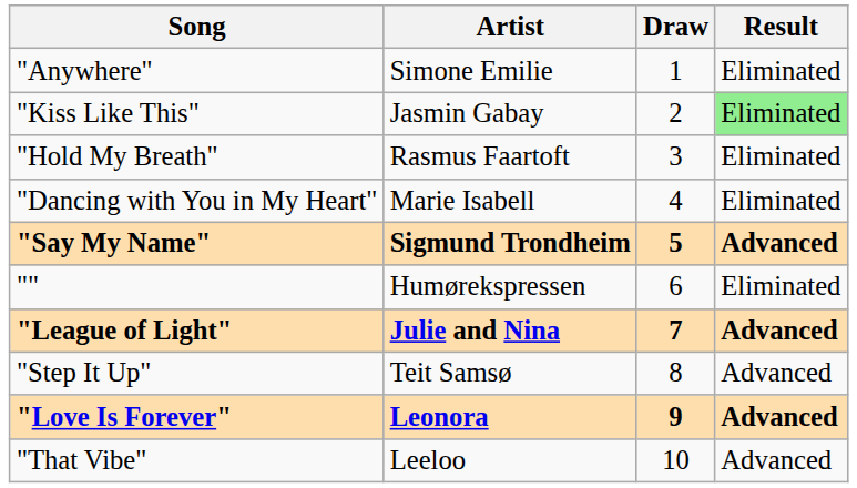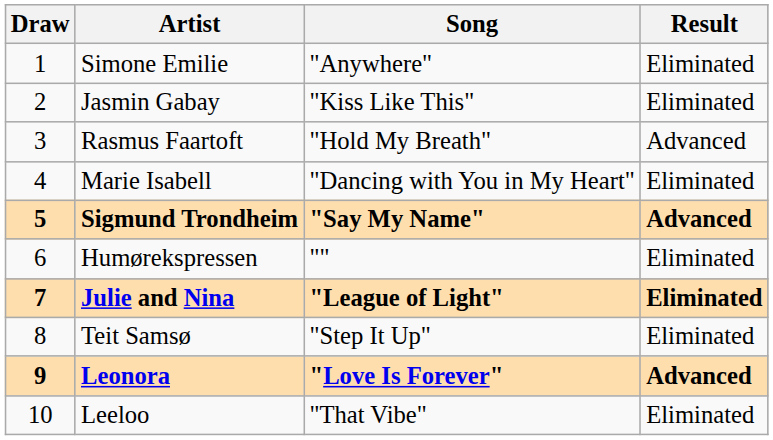columns swapped: Draw <-> Song
Jasmin Gabay | Result: lightgreen background -> no background
Rasmus Faartoft | Result: Eliminated -> Advanced
Julie and Nina | Result: Advanced -> Eliminated
Teit Samsø | Result: Advanced -> Eliminated
Leeloo | Result: Advanced -> Eliminated
